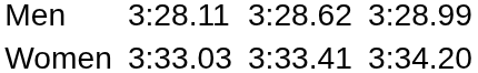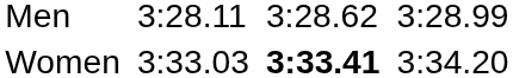Women | column 3: normal -> bold
